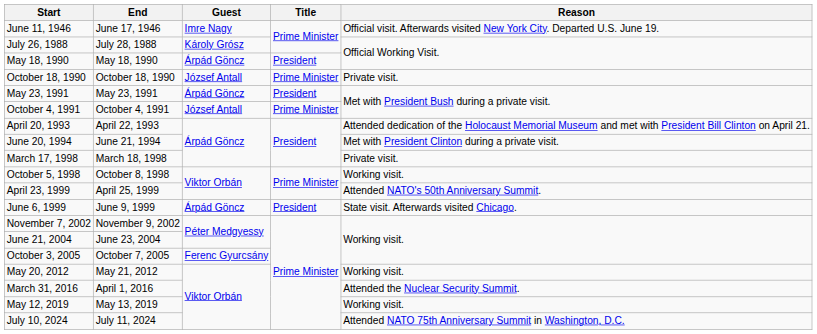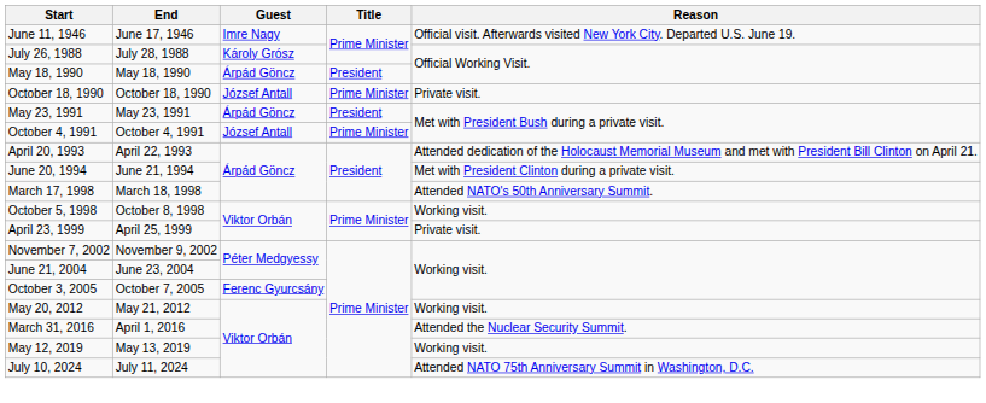March 17, 1998 | Reason: Private visit. -> Attended NATO's 50th Anniversary Summit.
April 23, 1999 | Reason: Attended NATO's 50th Anniversary Summit. -> Private visit.
- row: June 6, 1999 | June 9, 1999 | Árpád Göncz | President | State visit. Afterwards visited Chicago.
